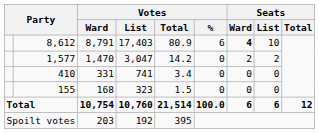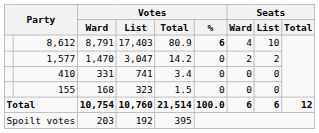8,612 | Votes / %: normal -> bold
8,612 | Seats / Ward: bold -> normal
